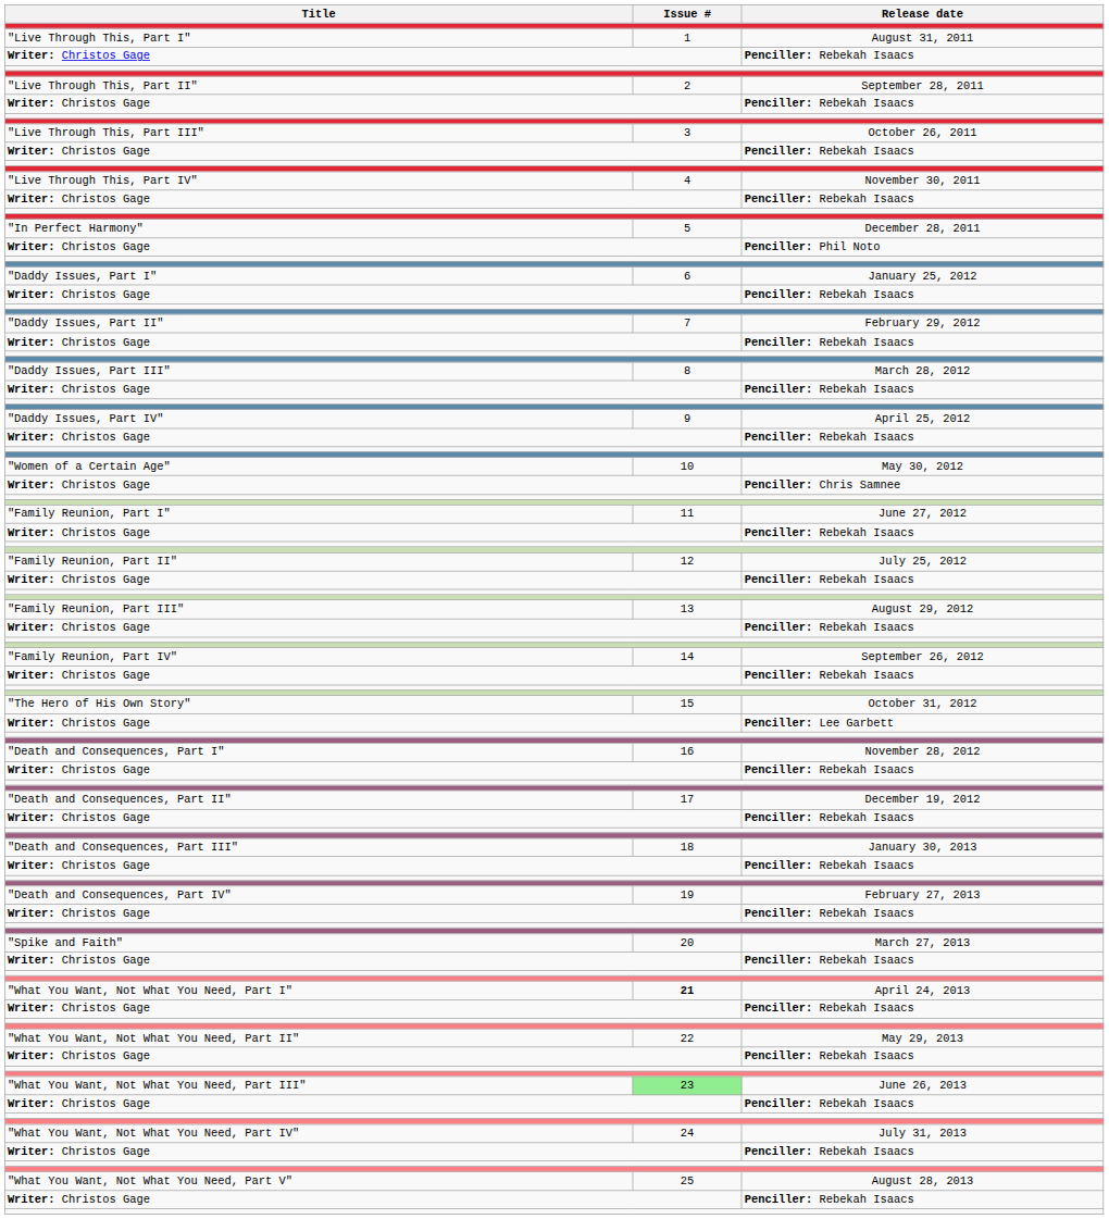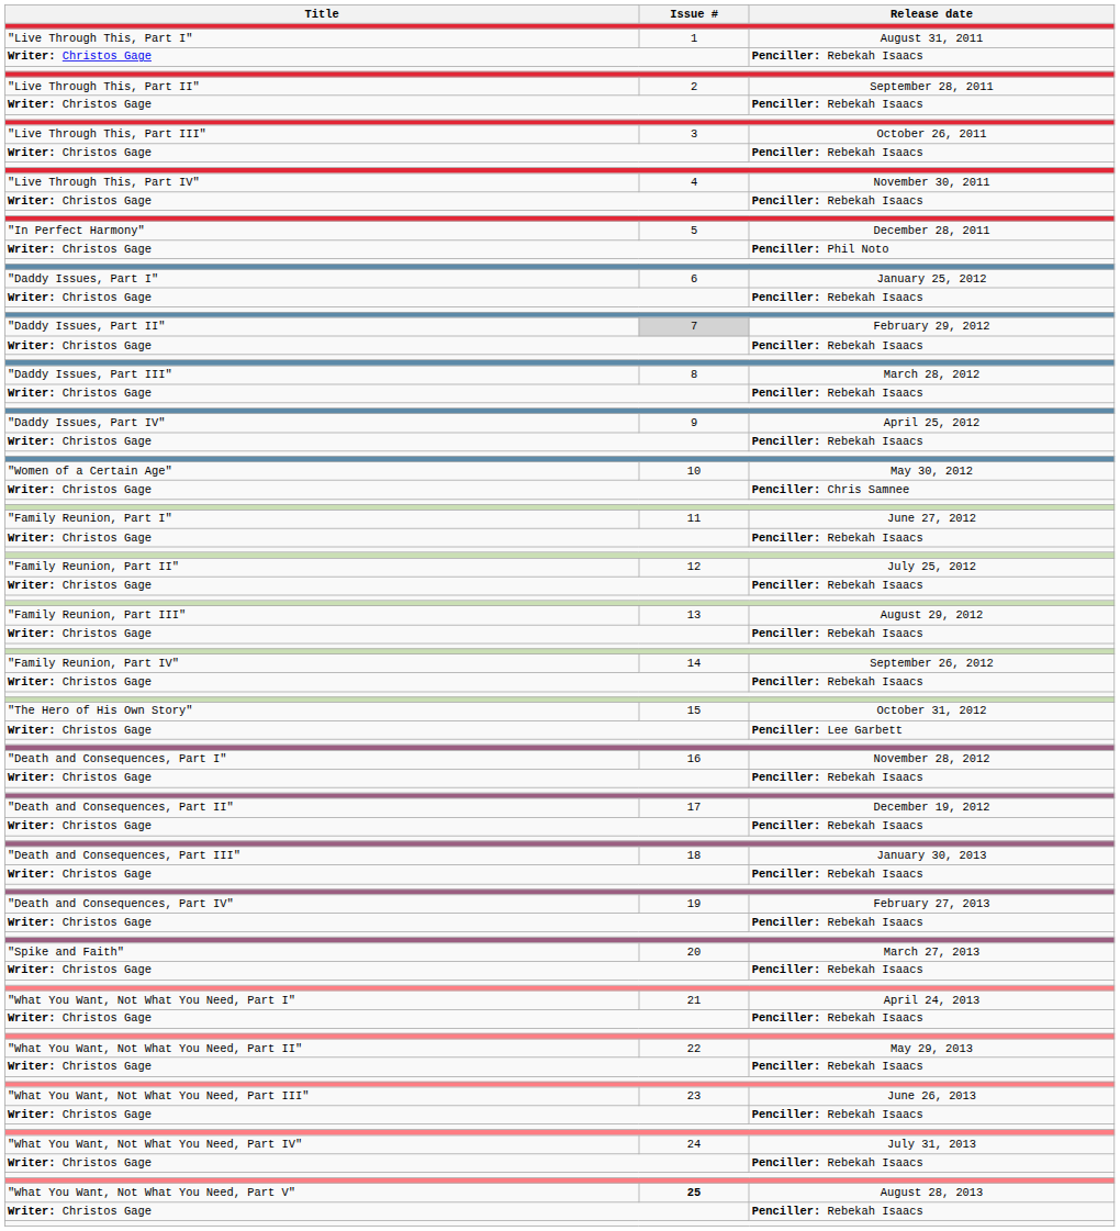February 29, 2012 | Issue #: no background -> lightgrey background
April 24, 2013 | Issue #: bold -> normal
June 26, 2013 | Issue #: lightgreen background -> no background
August 28, 2013 | Issue #: normal -> bold
